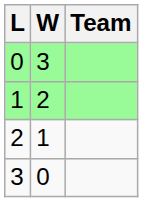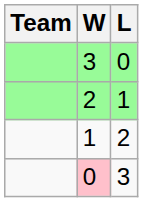columns swapped: Team <-> L
row 5 | W: no background -> pink background
